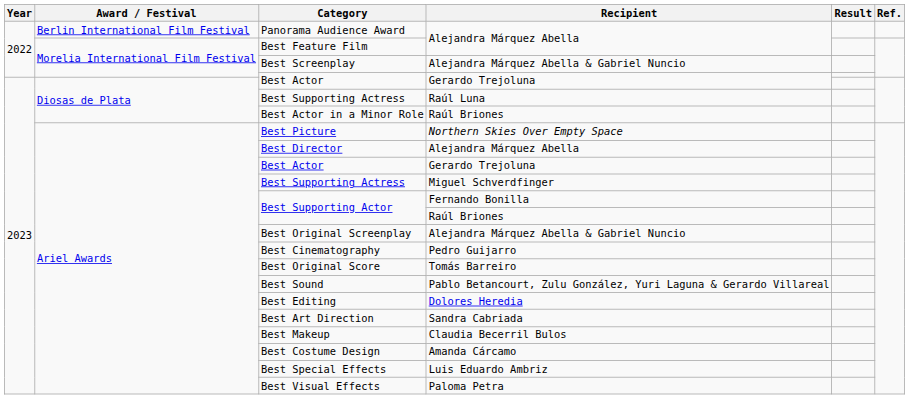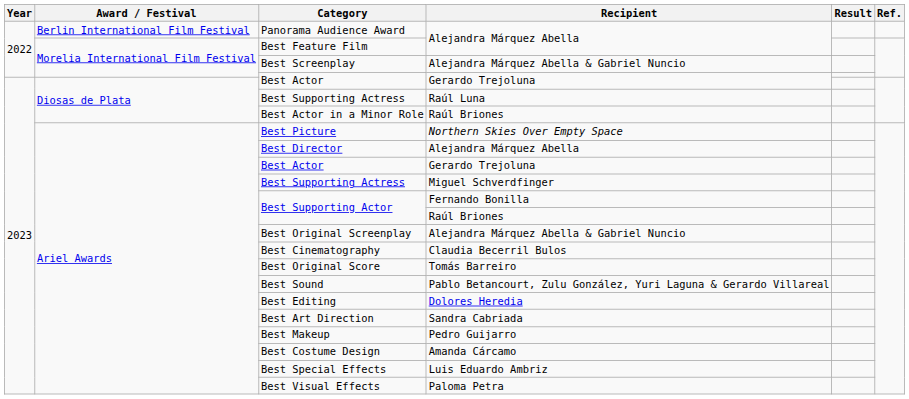Best Cinematography | Recipient: Pedro Guijarro -> Claudia Becerril Bulos
Best Makeup | Recipient: Claudia Becerril Bulos -> Pedro Guijarro
